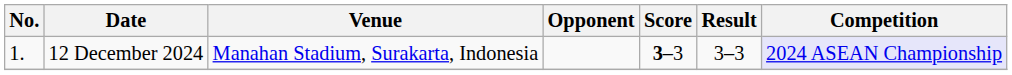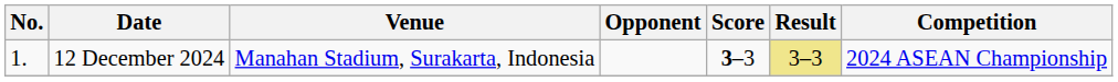12 December 2024 | Result: no background -> khaki background
12 December 2024 | Competition: lavender background -> no background
